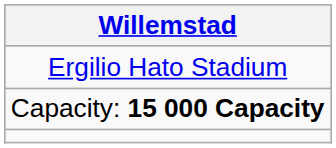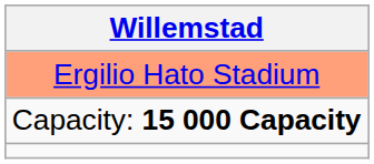row 2 | column 1: no background -> lightsalmon background
